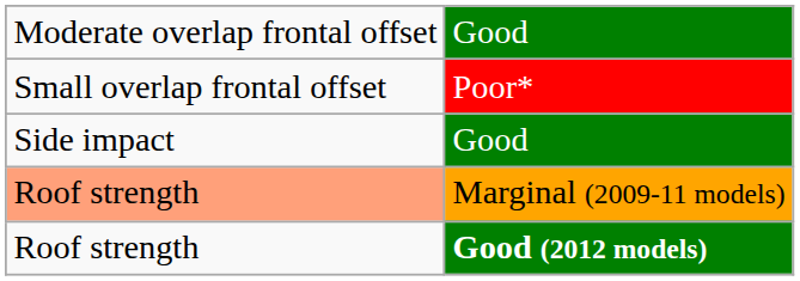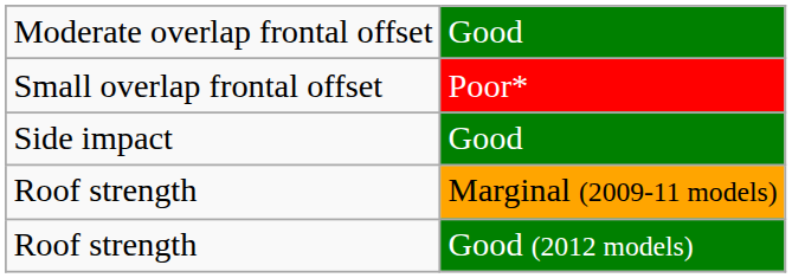row 4 | column 1: lightsalmon background -> no background
row 5 | column 2: bold -> normal
